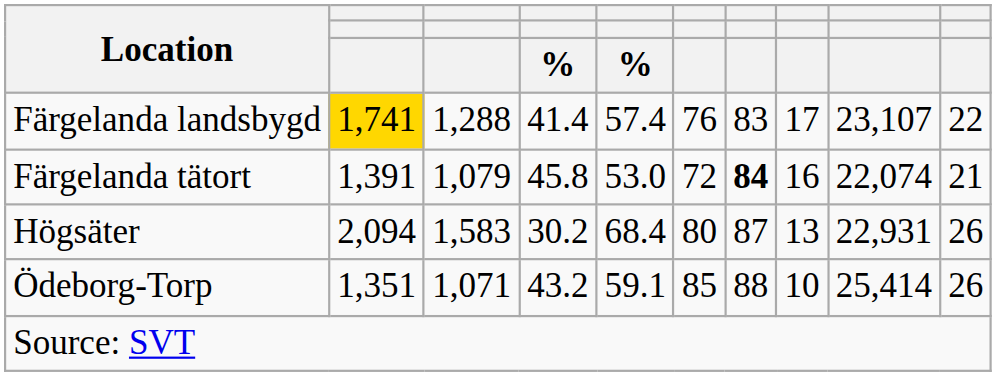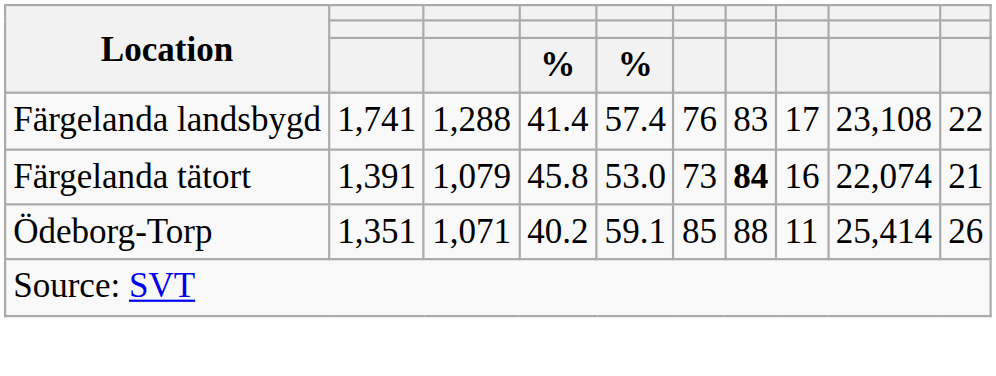Färgelanda landsbygd | column 2: gold background -> no background
Färgelanda landsbygd | column 9: 23,107 -> 23,108
Färgelanda tätort | column 6: 72 -> 73
- row: Högsäter | 2,094 | 1,583 | 30.2 | 68.4 | 80 | 87 | 13 | 22,931 | 26
Ödeborg-Torp | column 4: 43.2 -> 40.2
Ödeborg-Torp | column 8: 10 -> 11
